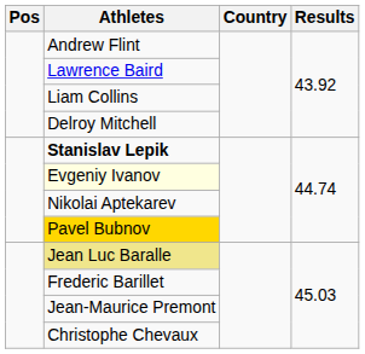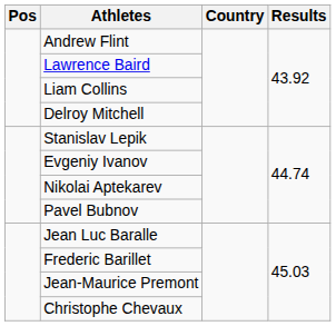Stanislav Lepik | Athletes: bold -> normal
Evgeniy Ivanov | Athletes: lightyellow background -> no background
Pavel Bubnov | Athletes: gold background -> no background
Jean Luc Baralle | Athletes: khaki background -> no background
